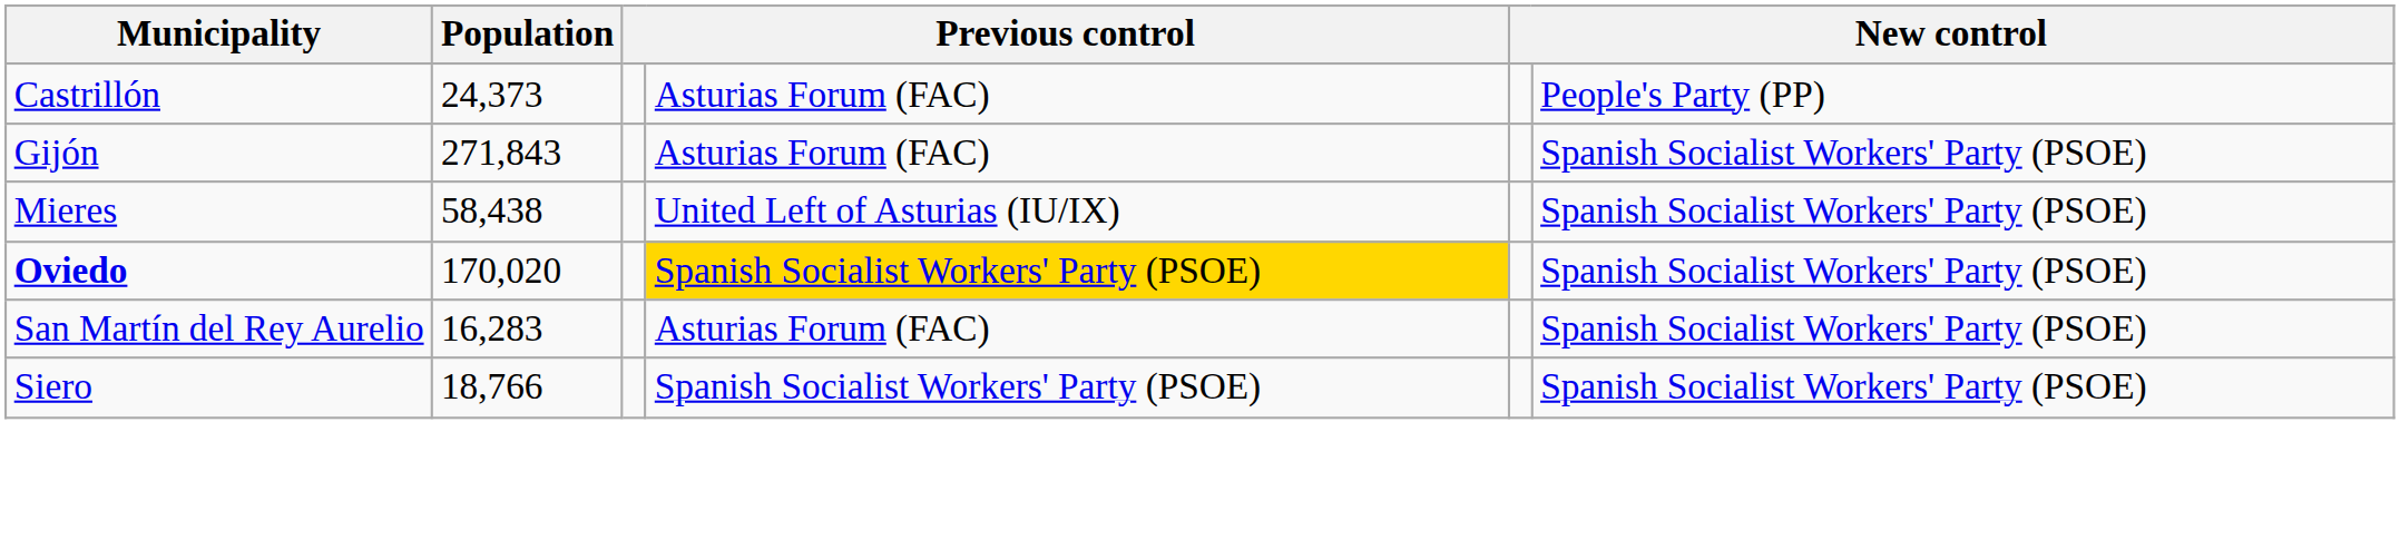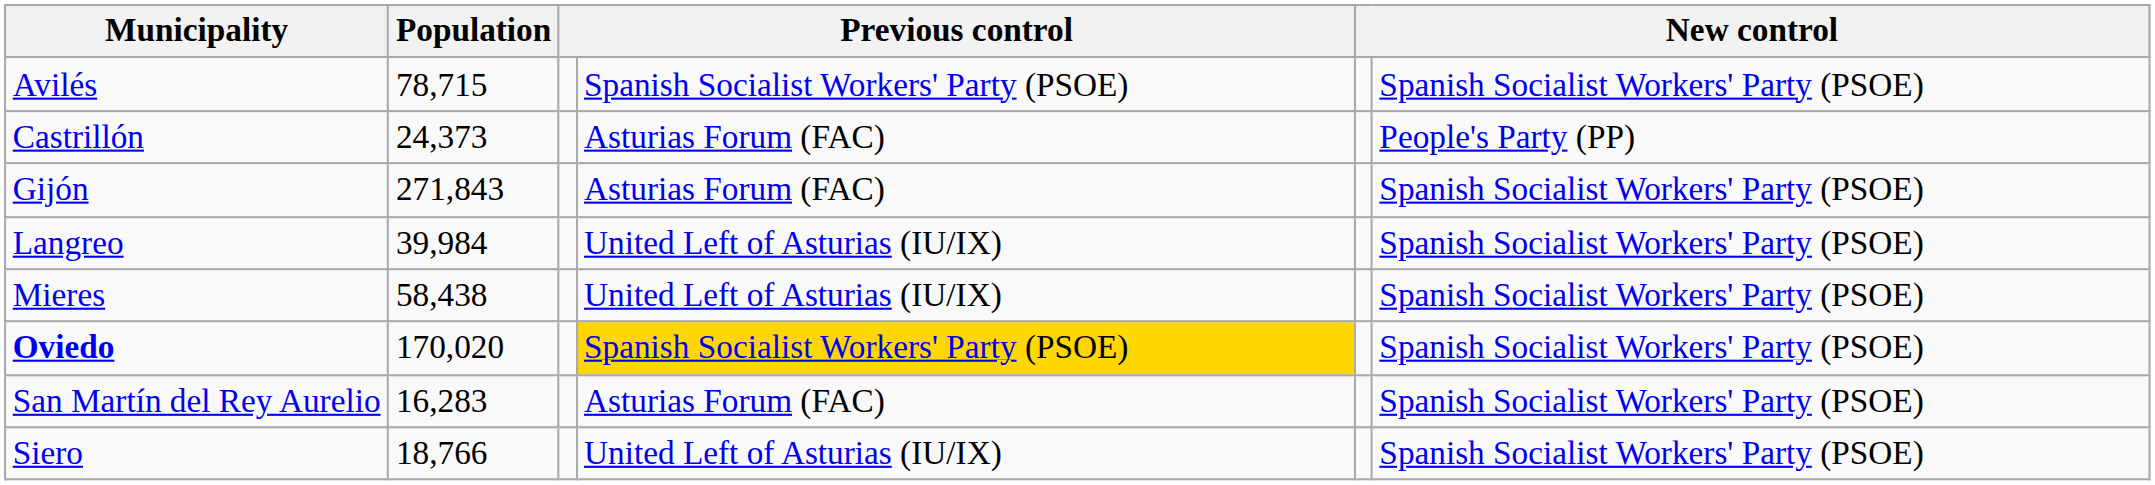+ row: Avilés | 78,715 | Spanish Socialist Workers' Party (PSOE) | Spanish Socialist Workers' Party (PSOE)
+ row: Langreo | 39,984 | United Left of Asturias (IU/IX) | Spanish Socialist Workers' Party (PSOE)
Siero | column 4: Spanish Socialist Workers' Party (PSOE) -> United Left of Asturias (IU/IX)
